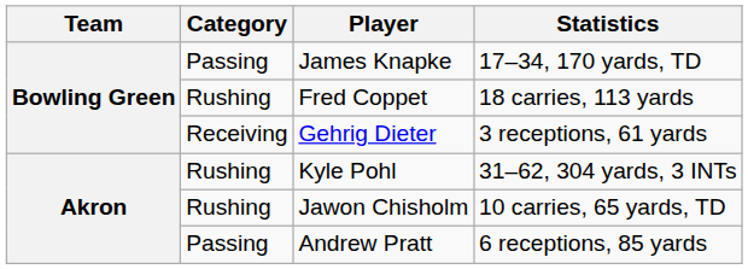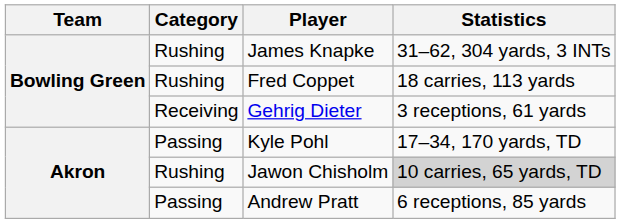James Knapke | Category: Passing -> Rushing
James Knapke | Statistics: 17–34, 170 yards, TD -> 31–62, 304 yards, 3 INTs
Kyle Pohl | Category: Rushing -> Passing
Kyle Pohl | Statistics: 31–62, 304 yards, 3 INTs -> 17–34, 170 yards, TD
Jawon Chisholm | Statistics: no background -> lightgrey background
